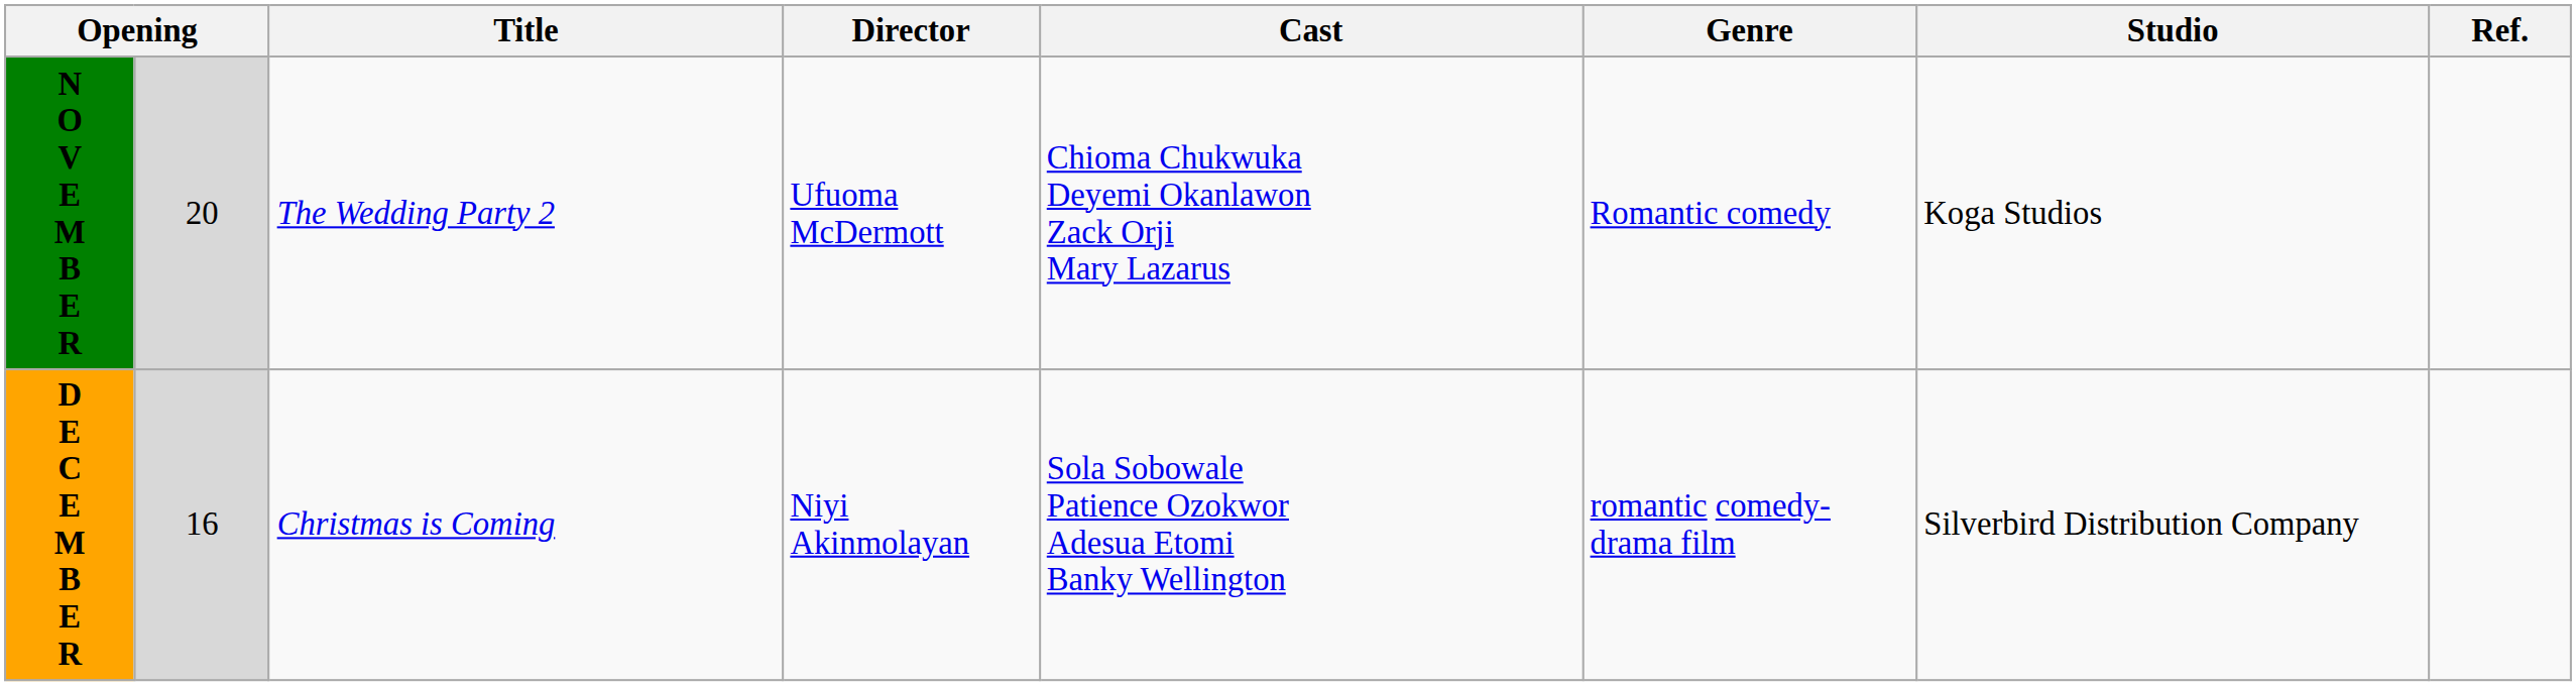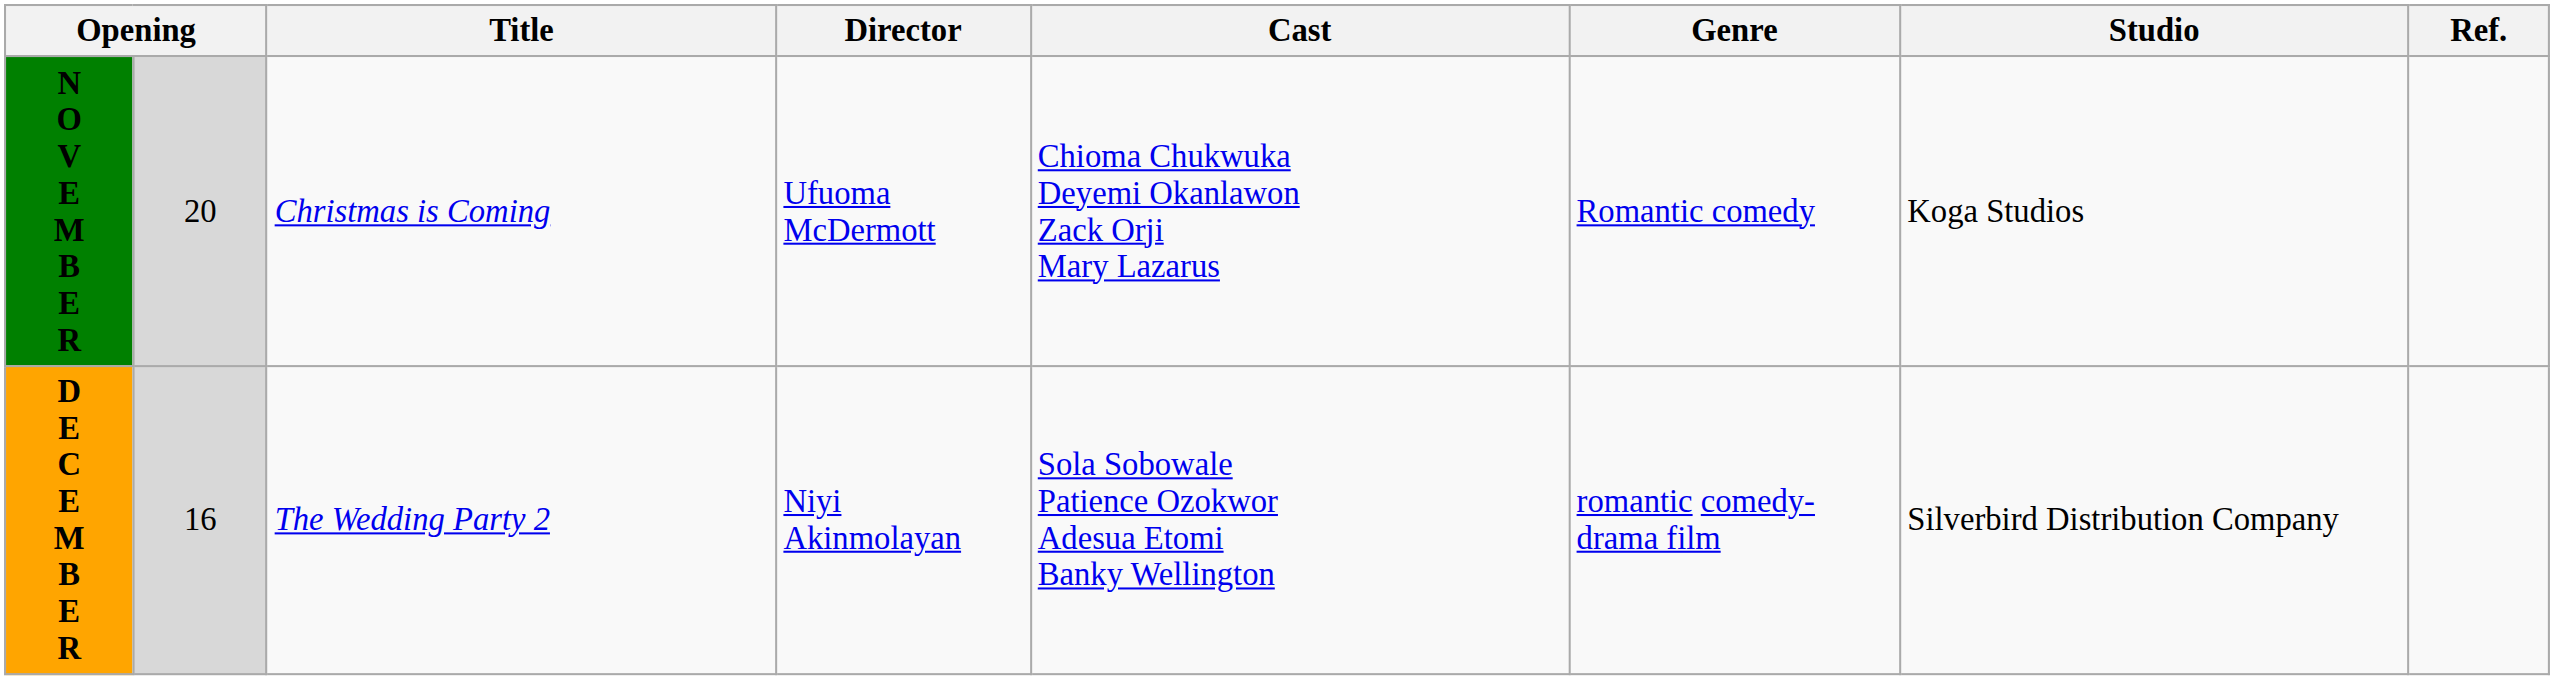N O V E M B E R | Title: The Wedding Party 2 -> Christmas is Coming
D E C E M B E R | Title: Christmas is Coming -> The Wedding Party 2
